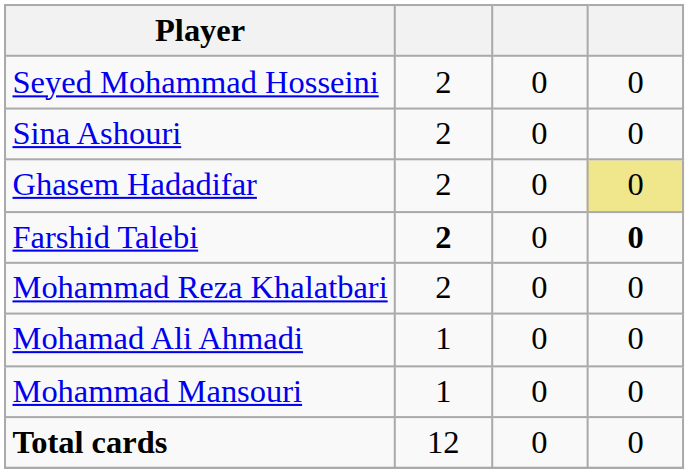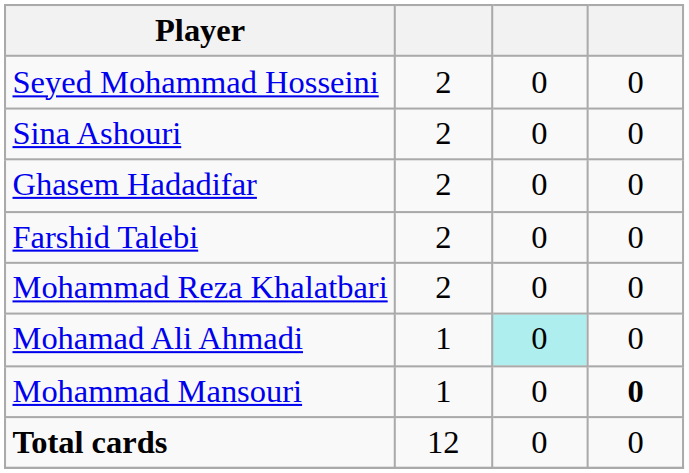Ghasem Hadadifar | column 4: khaki background -> no background
Farshid Talebi | column 2: bold -> normal
Farshid Talebi | column 4: bold -> normal
Mohamad Ali Ahmadi | column 3: no background -> paleturquoise background
Mohammad Mansouri | column 4: normal -> bold
